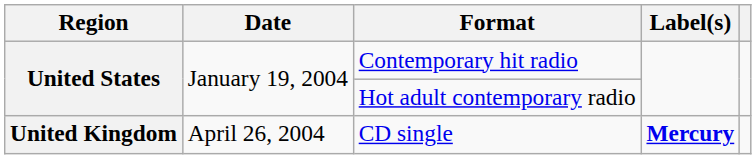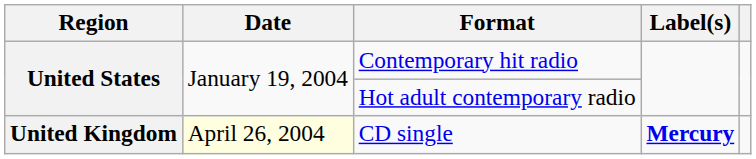CD single | Date: no background -> lightyellow background
